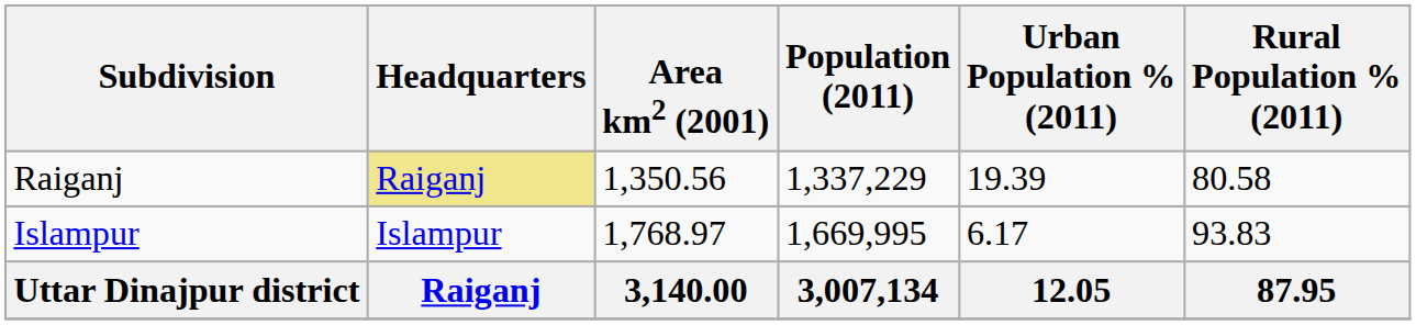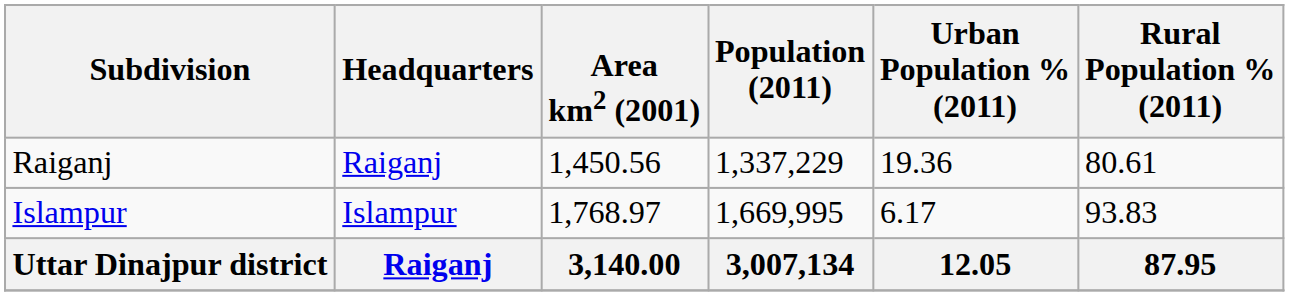row 2 | Headquarters: khaki background -> no background
row 2 | Area km2 (2001): 1,350.56 -> 1,450.56
row 2 | Urban Population % (2011): 19.39 -> 19.36
row 2 | Rural Population % (2011): 80.58 -> 80.61
